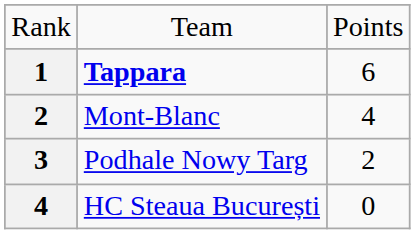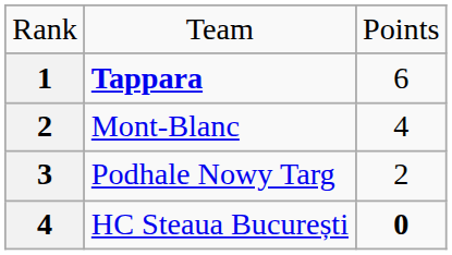HC Steaua București | column 3: normal -> bold
